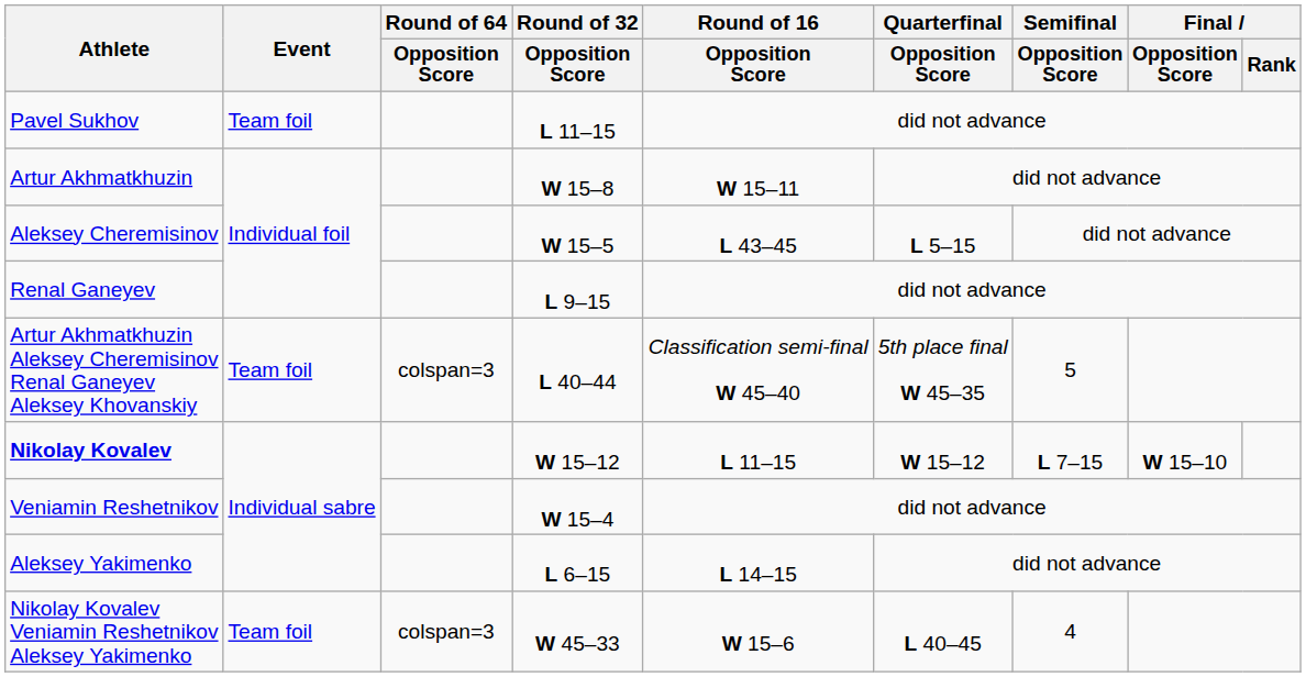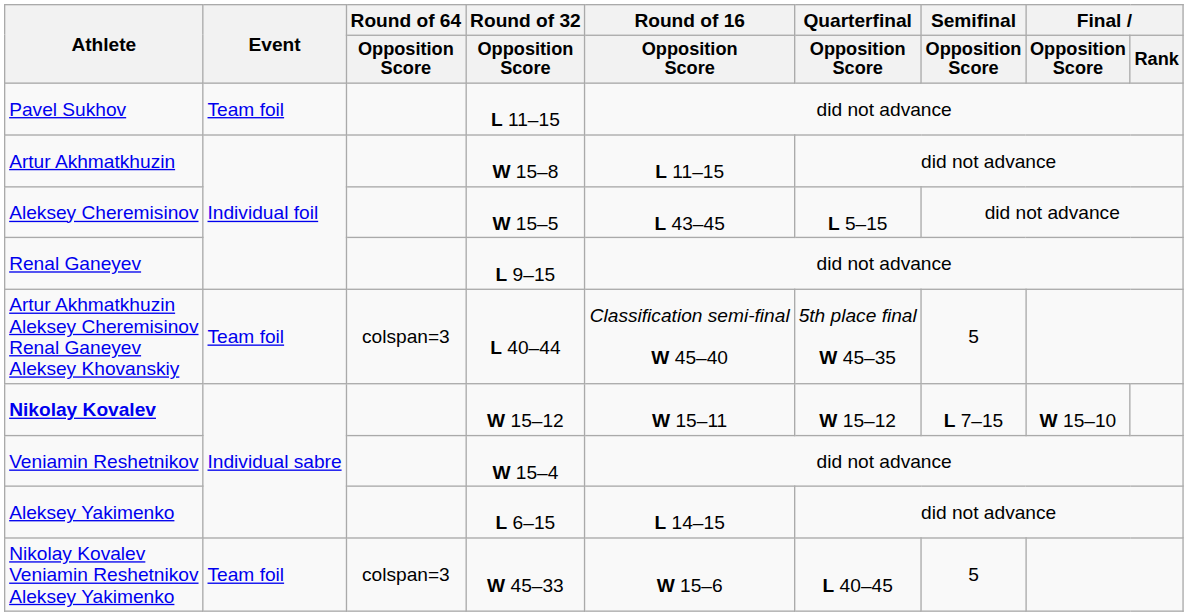Artur Akhmatkhuzin | Round of 16 / Opposition Score: W 15–11 -> L 11–15
Nikolay Kovalev | Round of 16 / Opposition Score: L 11–15 -> W 15–11
Nikolay Kovalev Veniamin Reshetnikov Aleksey Yakimenko | Semifinal / Opposition Score: 4 -> 5
